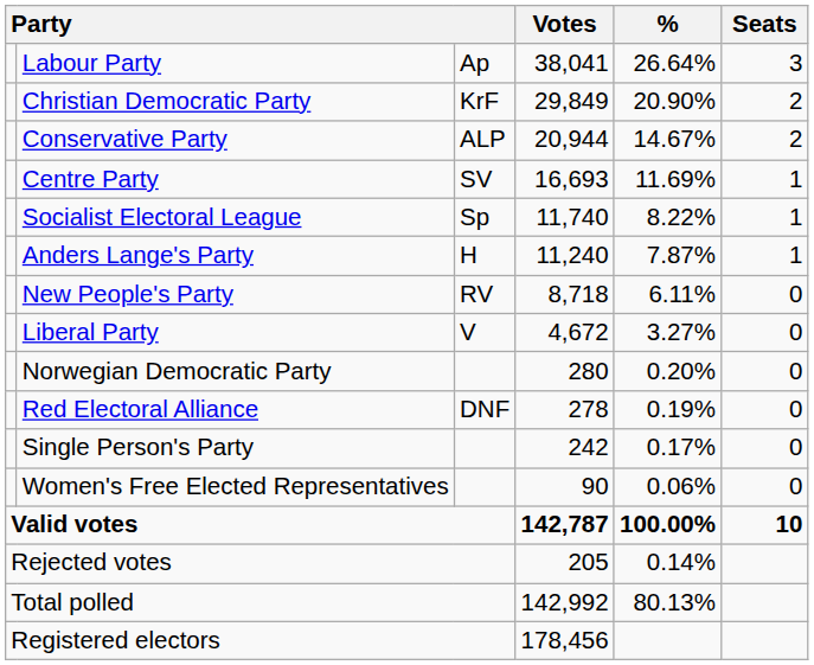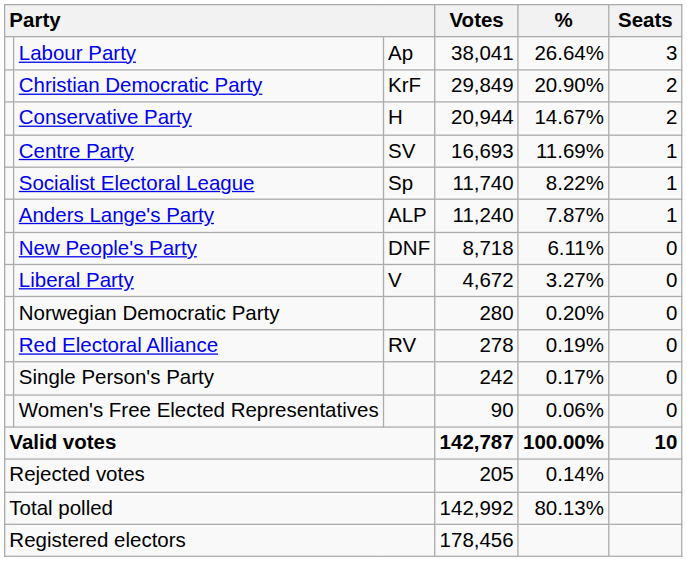Conservative Party | column 3: ALP -> H
Anders Lange's Party | column 3: H -> ALP
New People's Party | column 3: RV -> DNF
Red Electoral Alliance | column 3: DNF -> RV
